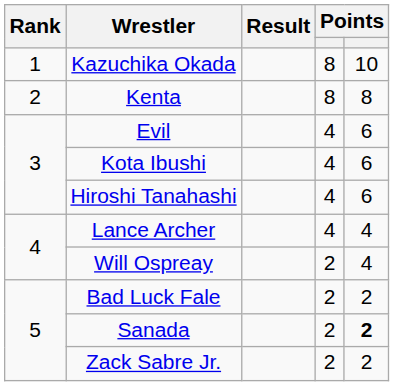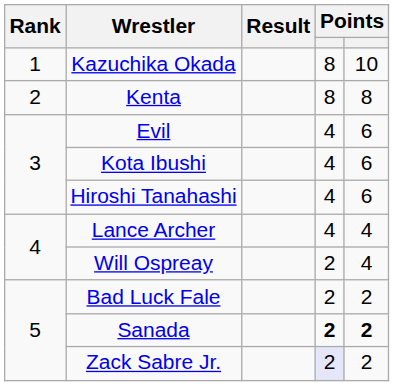Sanada | column 4: normal -> bold
Zack Sabre Jr. | column 4: no background -> lavender background
